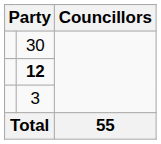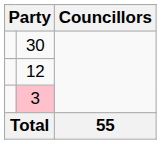12 | column 2: bold -> normal
3 | column 2: no background -> pink background
